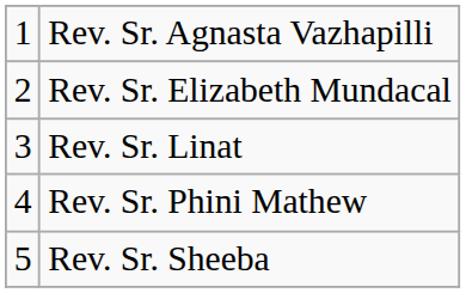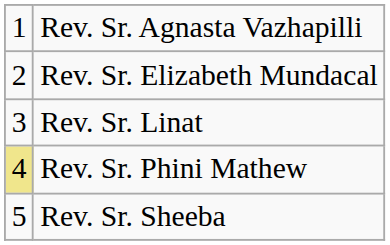Rev. Sr. Phini Mathew | column 1: no background -> khaki background
